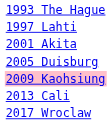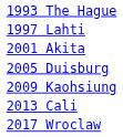2009 Kaohsiung | column 1: pink background -> no background
